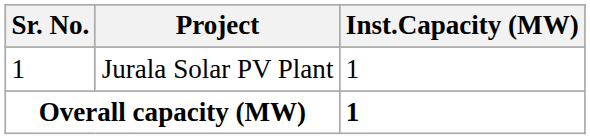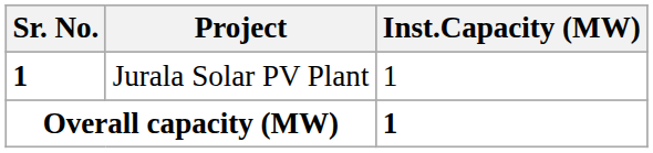row 2 | Sr. No.: normal -> bold
